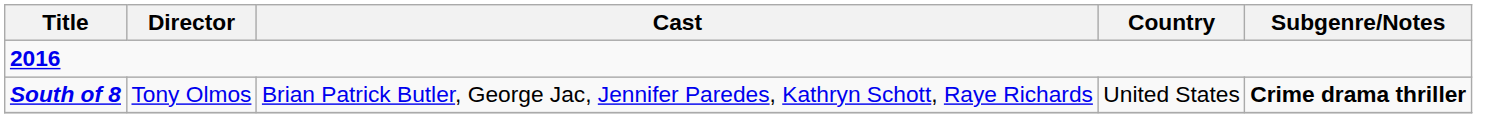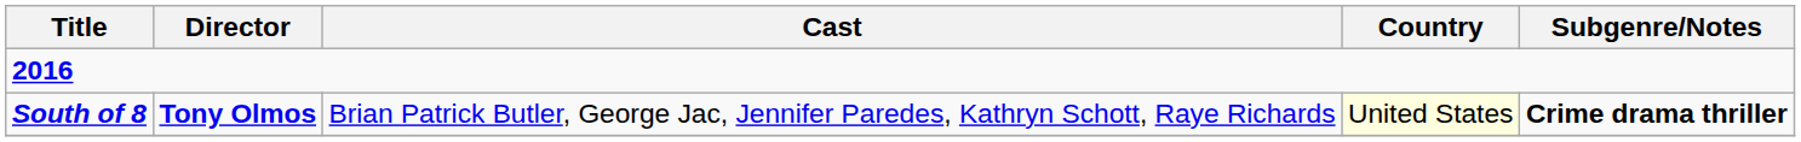South of 8 | Director: normal -> bold
South of 8 | Country: no background -> lightyellow background
